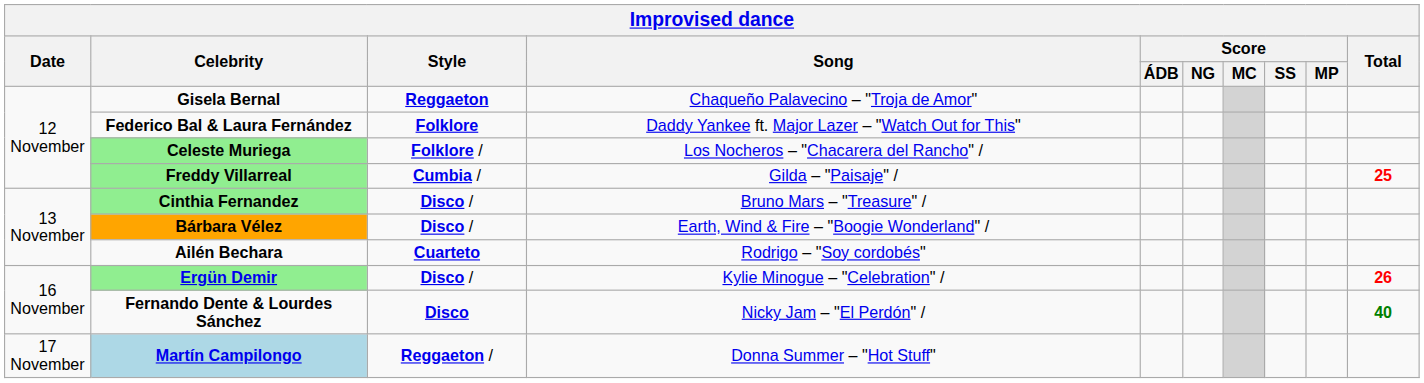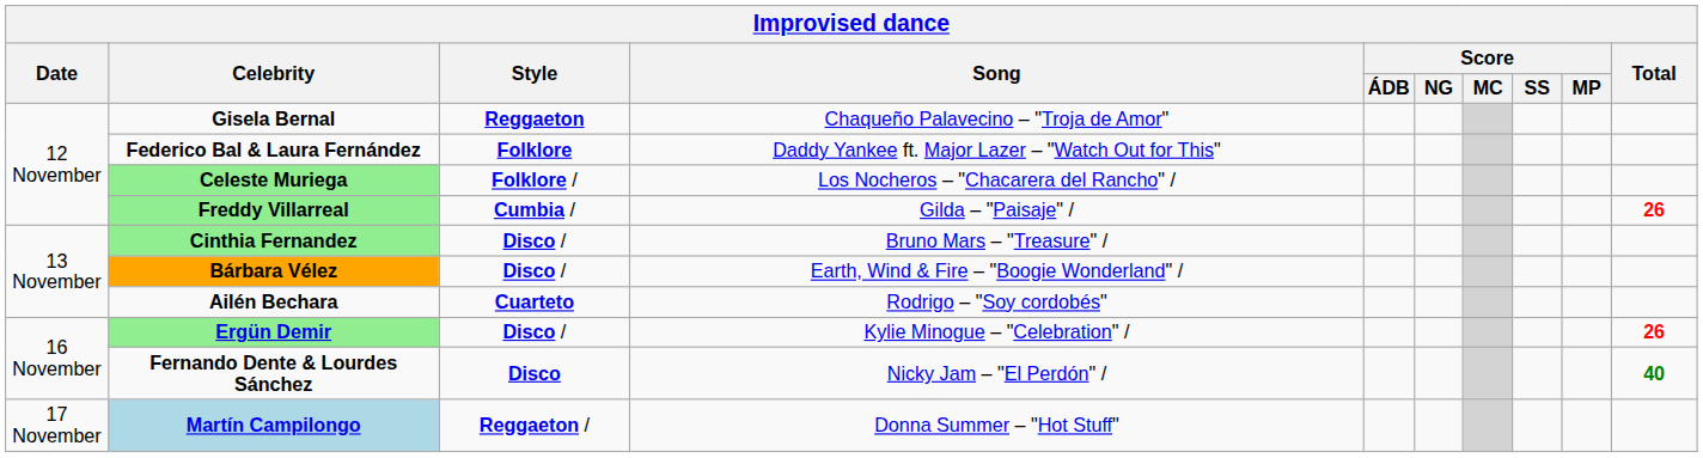Freddy Villarreal | Total: 25 -> 26
